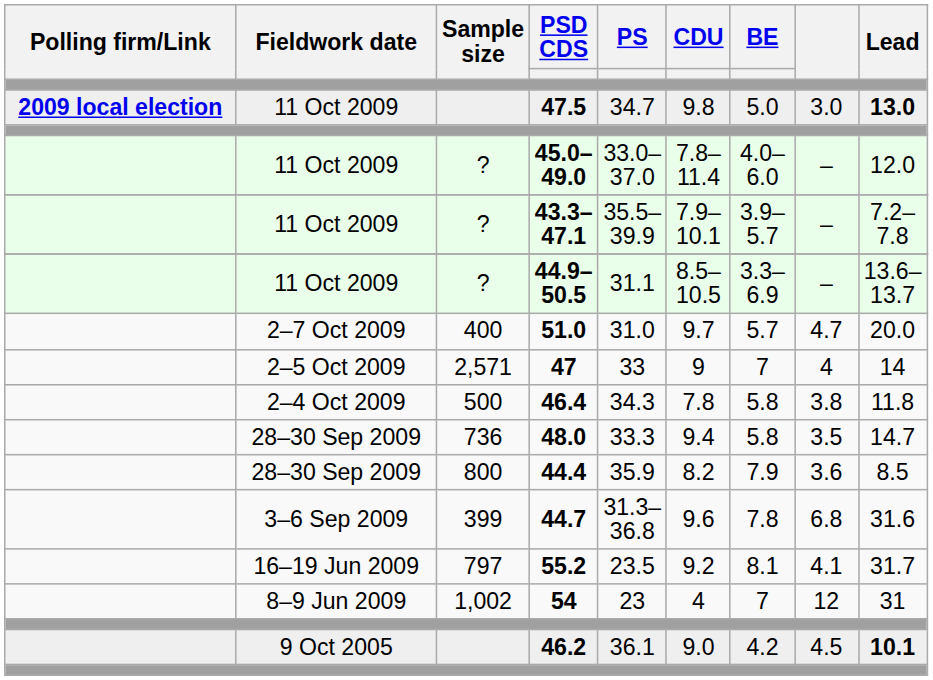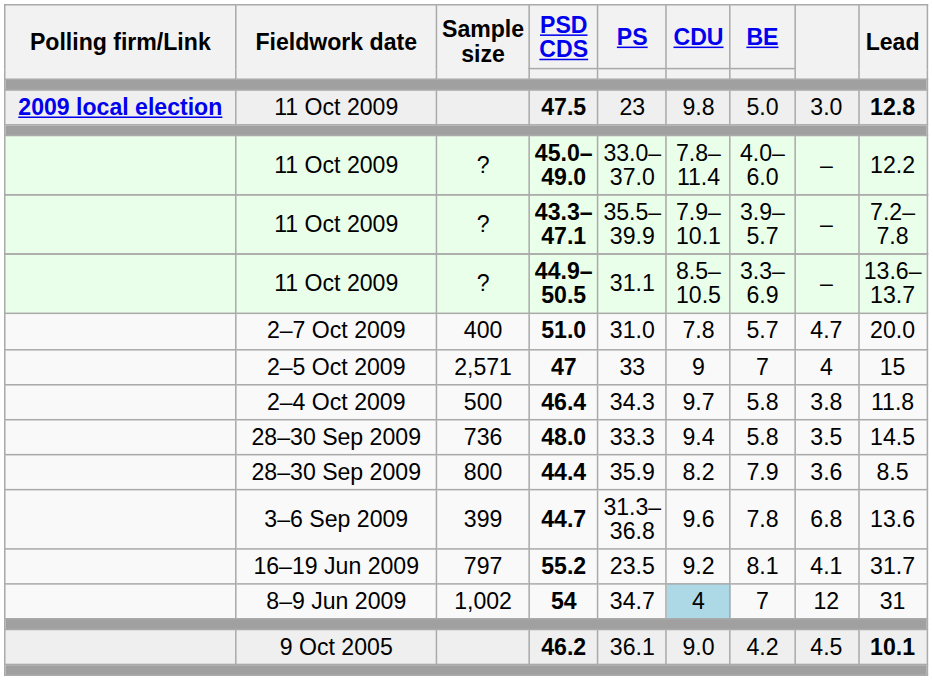47.5 | PS: 34.7 -> 23
47.5 | Lead: 13.0 -> 12.8
45.0–49.0 | Lead: 12.0 -> 12.2
51.0 | CDU: 9.7 -> 7.8
47 | Lead: 14 -> 15
46.4 | CDU: 7.8 -> 9.7
48.0 | Lead: 14.7 -> 14.5
44.7 | Lead: 31.6 -> 13.6
54 | PS: 23 -> 34.7
54 | CDU: no background -> lightblue background
